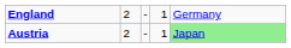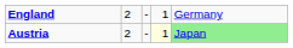Austria | column 4: no background -> lightyellow background
